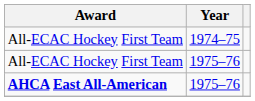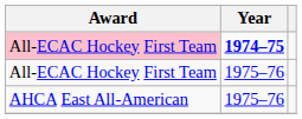row 2 | Award: no background -> pink background
row 2 | Year: normal -> bold
row 4 | Award: bold -> normal
